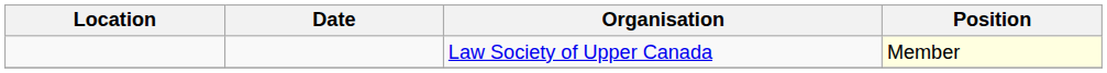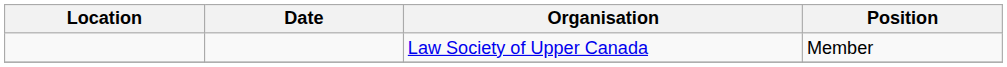Law Society of Upper Canada | Position: lightyellow background -> no background
